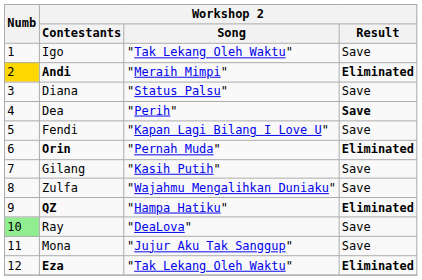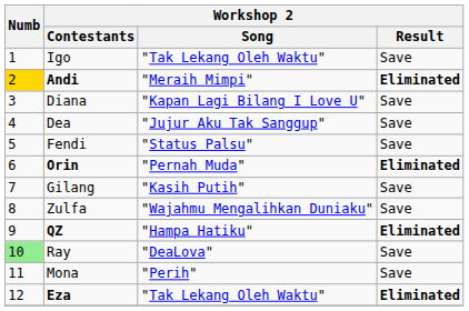Diana | Workshop 2 / Song: "Status Palsu" -> "Kapan Lagi Bilang I Love U"
Dea | Workshop 2 / Song: "Perih" -> "Jujur Aku Tak Sanggup"
Dea | Workshop 2 / Result: bold -> normal
Fendi | Workshop 2 / Song: "Kapan Lagi Bilang I Love U" -> "Status Palsu"
Mona | Workshop 2 / Song: "Jujur Aku Tak Sanggup" -> "Perih"
